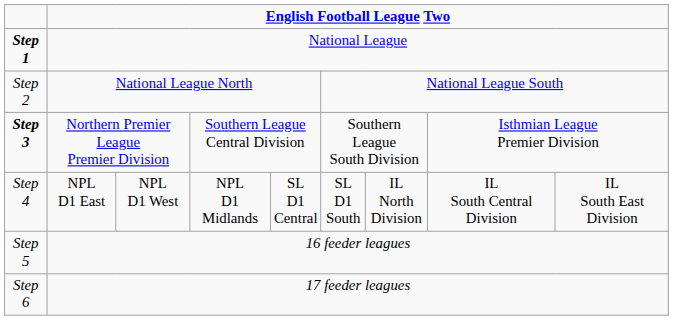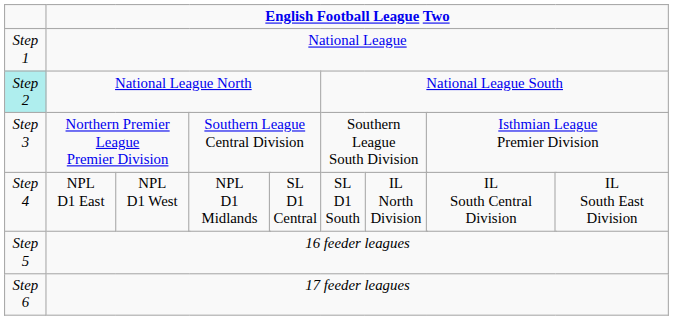Step 1 | column 1: bold -> normal
Step 2 | column 1: no background -> paleturquoise background
Step 3 | column 1: bold -> normal
